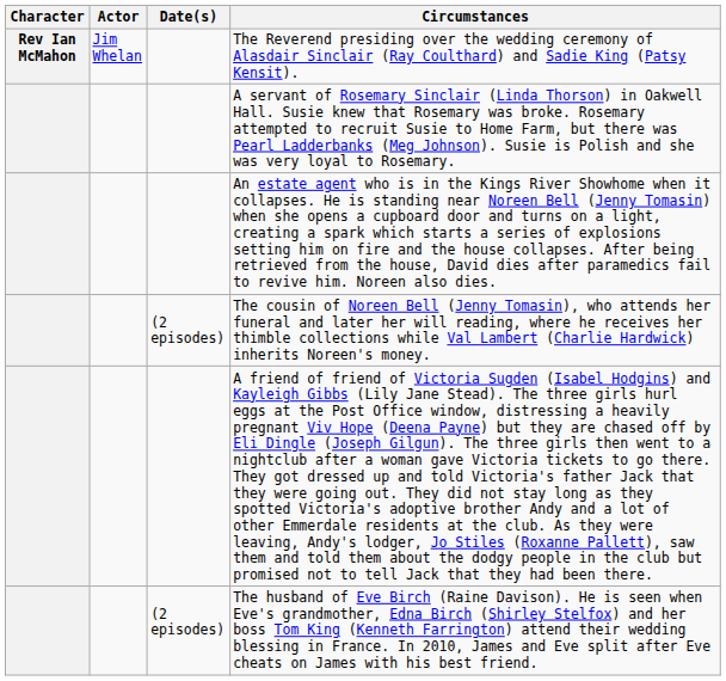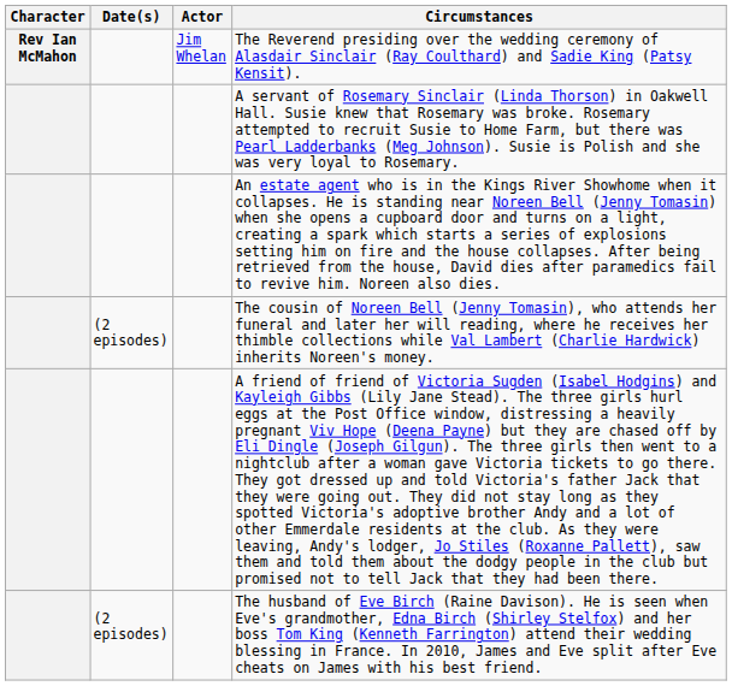columns swapped: Date(s) <-> Actor
